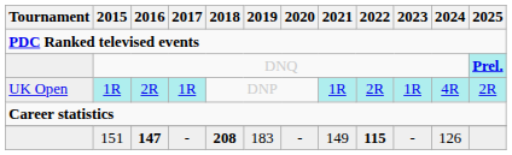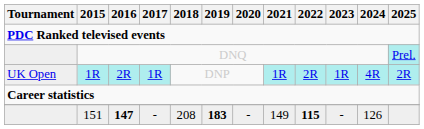DNQ | 2025: bold -> normal
151 | 2018: bold -> normal
151 | 2019: normal -> bold
